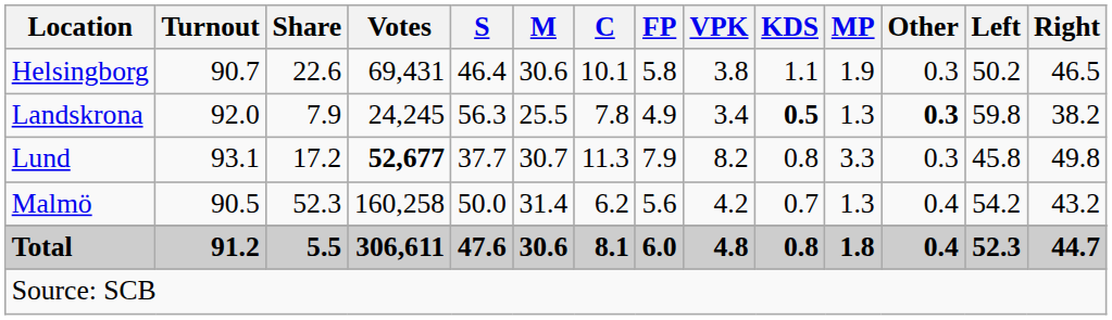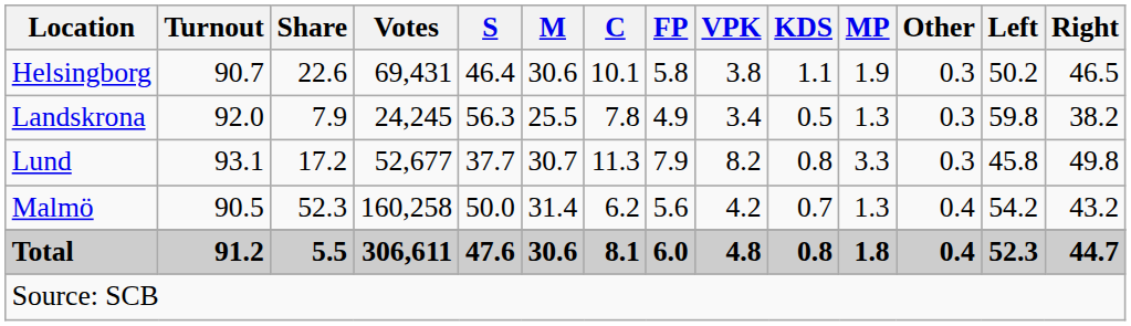Landskrona | KDS: bold -> normal
Landskrona | Other: bold -> normal
Lund | Votes: bold -> normal
